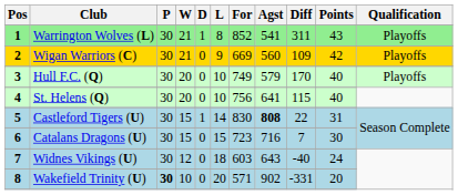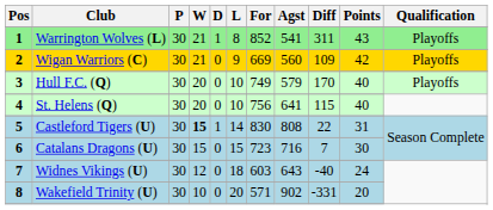Castleford Tigers (U) | W: normal -> bold
Castleford Tigers (U) | Agst: bold -> normal
Wakefield Trinity (U) | P: bold -> normal
